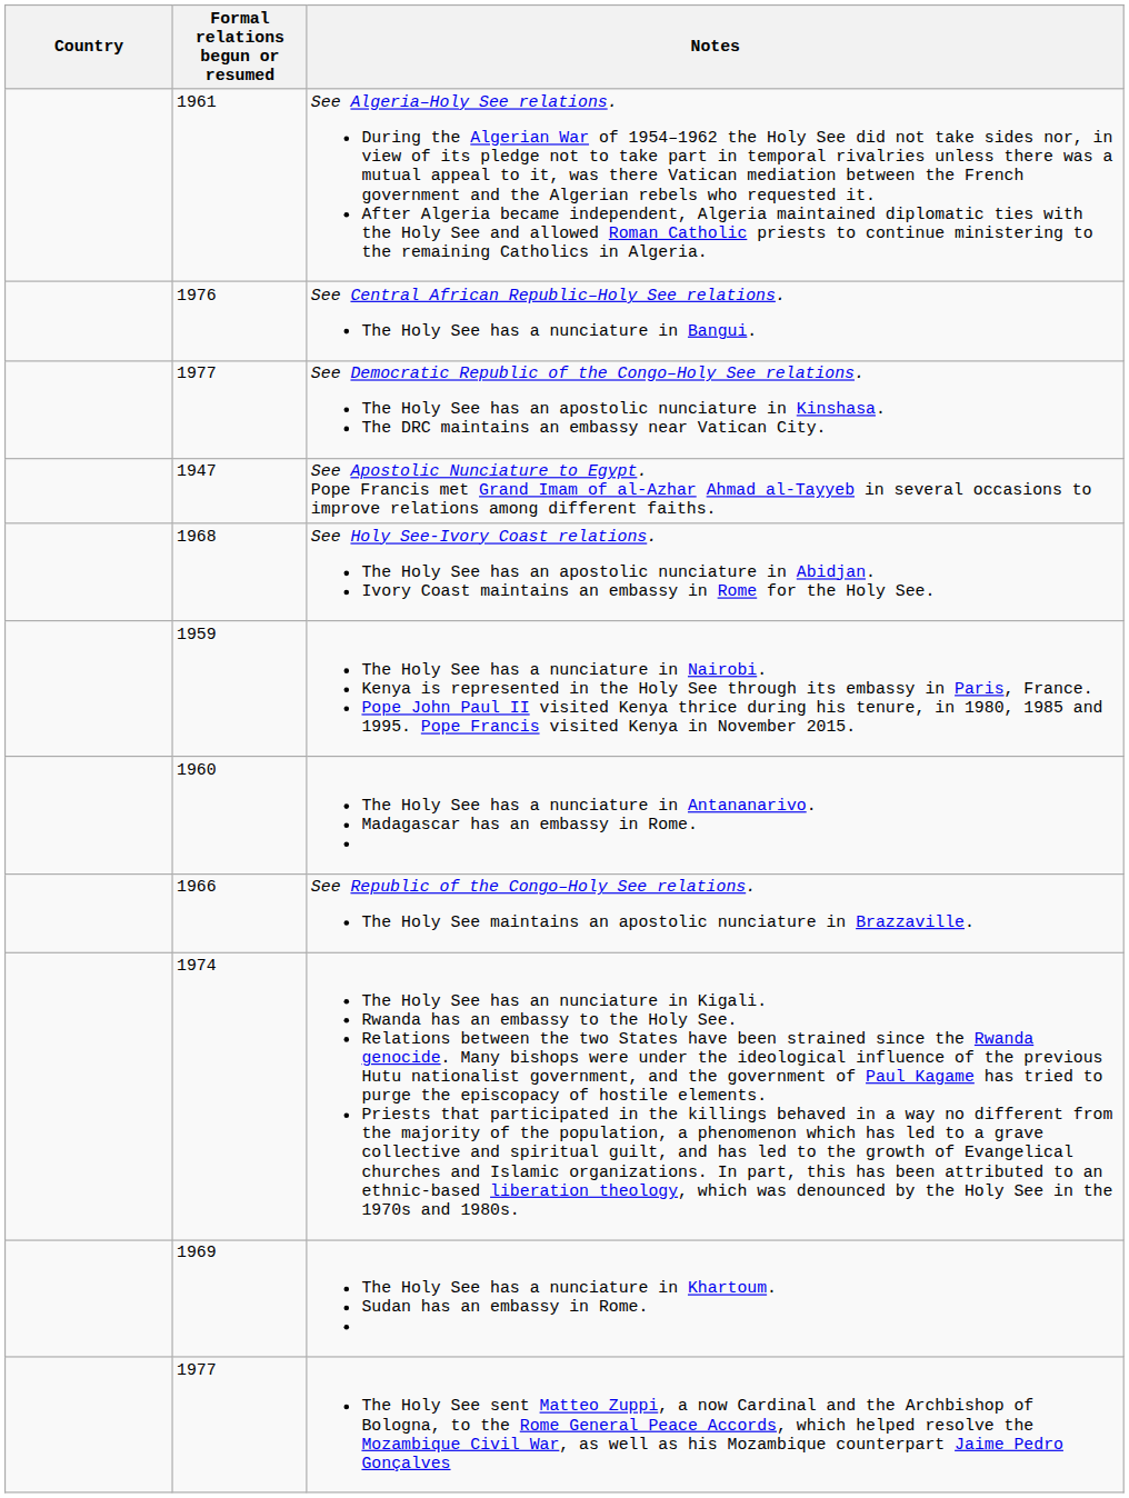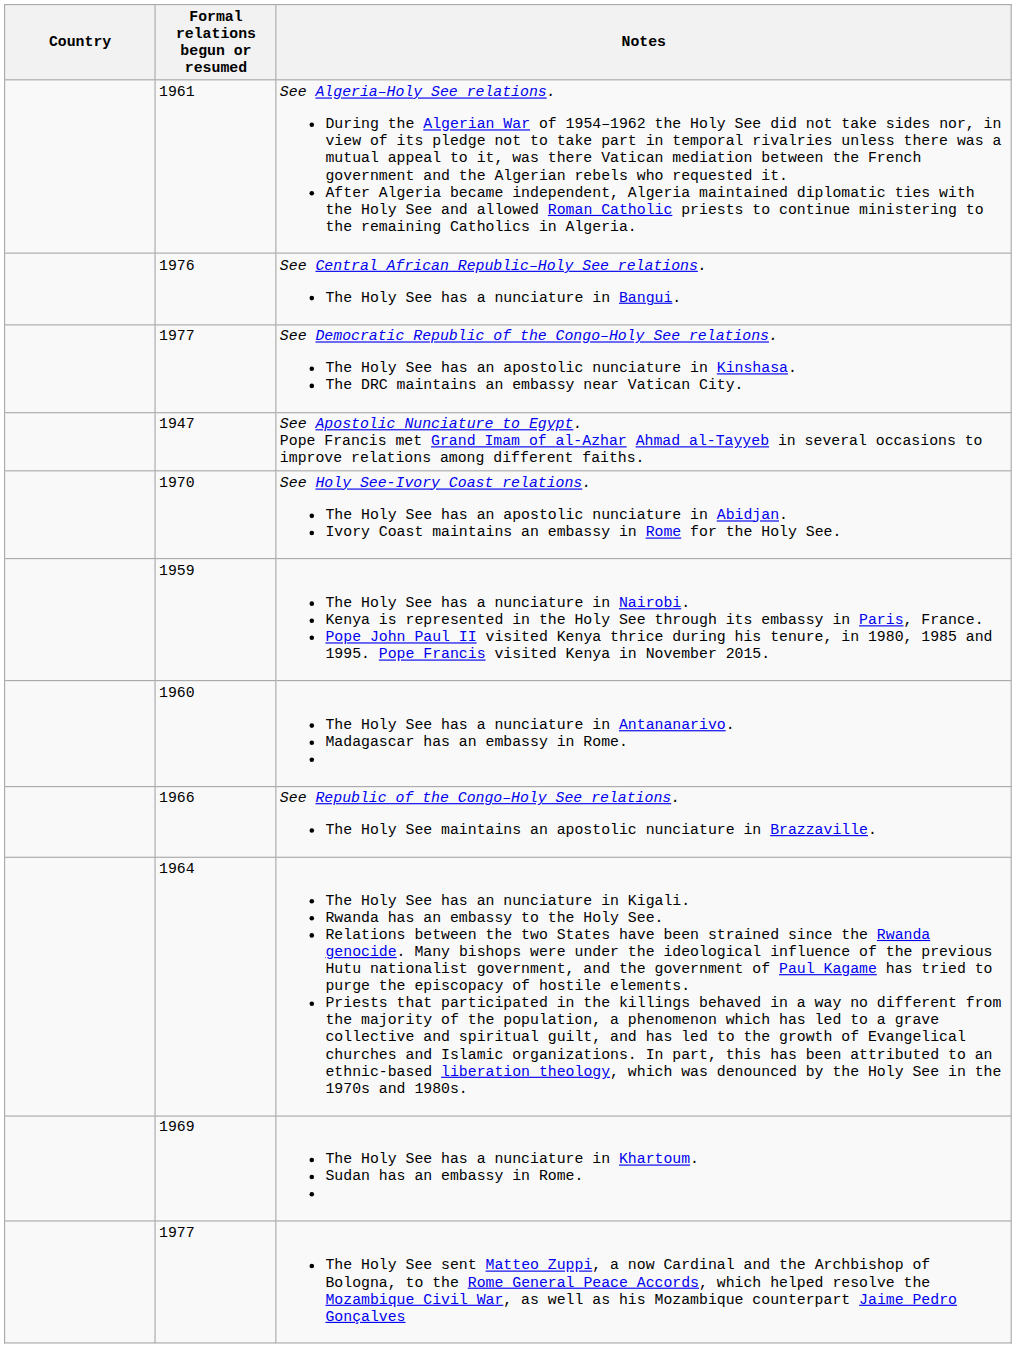row 6 | Formal relations begun or resumed: 1968 -> 1970
row 10 | Formal relations begun or resumed: 1974 -> 1964
